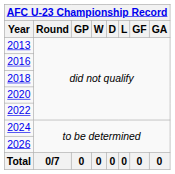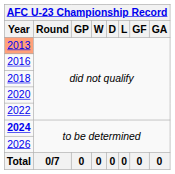2013 | AFC U-23 Championship Record / Year: no background -> lightsalmon background
2024 | AFC U-23 Championship Record / Year: normal -> bold
